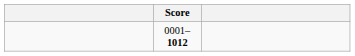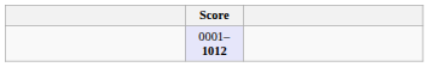row 2 | Score: no background -> lavender background
